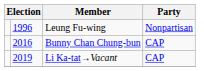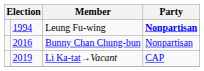Leung Fu-wing | column 2: 1996 -> 1994
Leung Fu-wing | Party: normal -> bold
Bunny Chan Chung-bun | Party: CAP -> Nonpartisan
